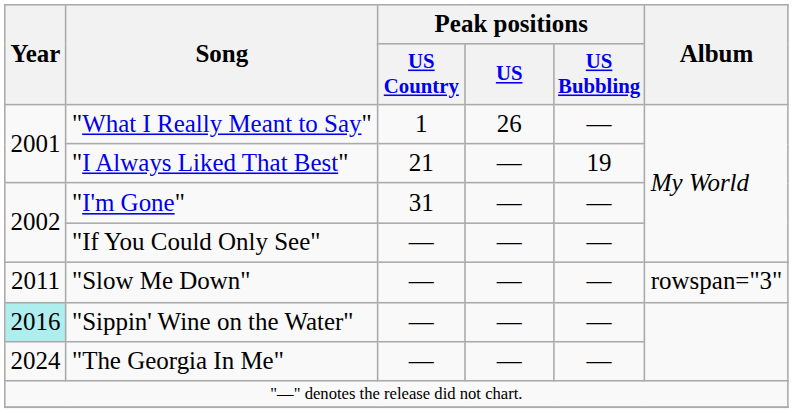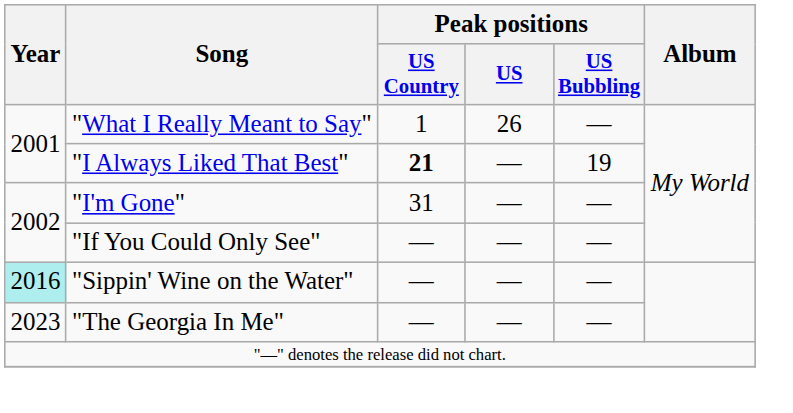"I Always Liked That Best" | Peak positions / US Country: normal -> bold
- row: 2011 | "Slow Me Down" | — | — | — | rowspan="3"
"The Georgia In Me" | Year: 2024 -> 2023
